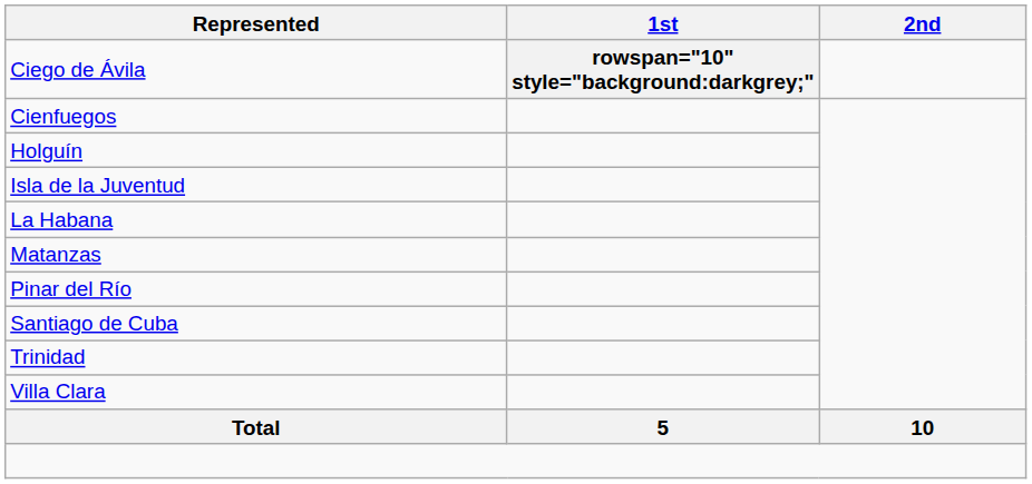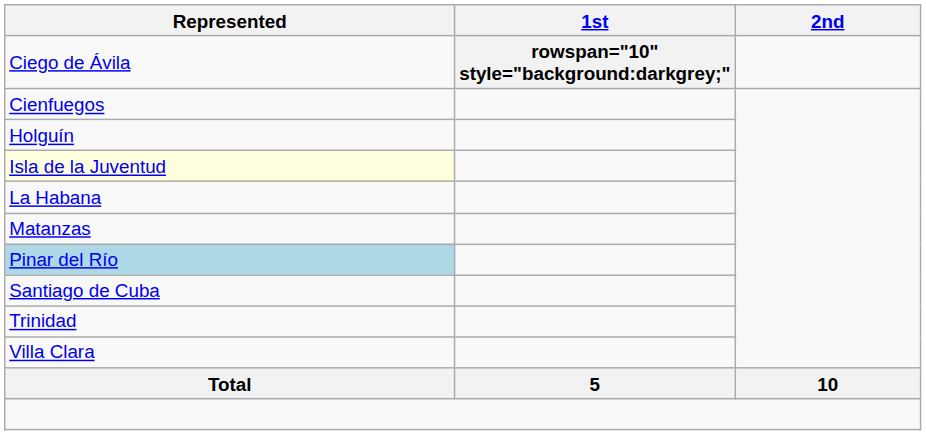Isla de la Juventud | Represented: no background -> lightyellow background
Pinar del Río | Represented: no background -> lightblue background
